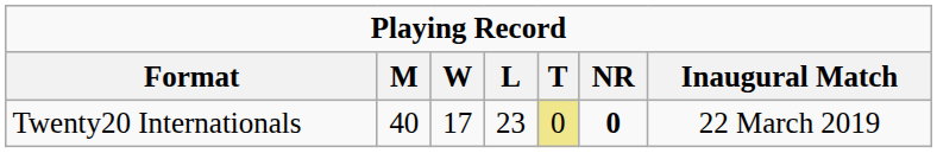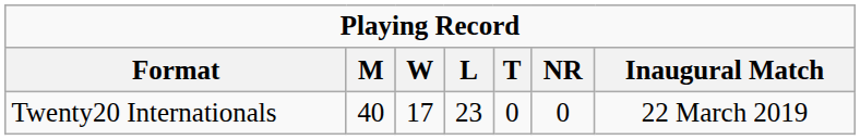Twenty20 Internationals | T: khaki background -> no background
Twenty20 Internationals | NR: bold -> normal
